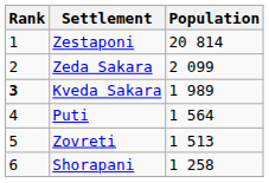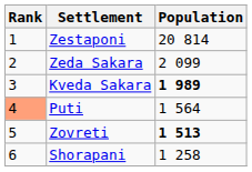Kveda Sakara | Rank: bold -> normal
Kveda Sakara | Population: normal -> bold
Puti | Rank: no background -> lightsalmon background
Zovreti | Population: normal -> bold
